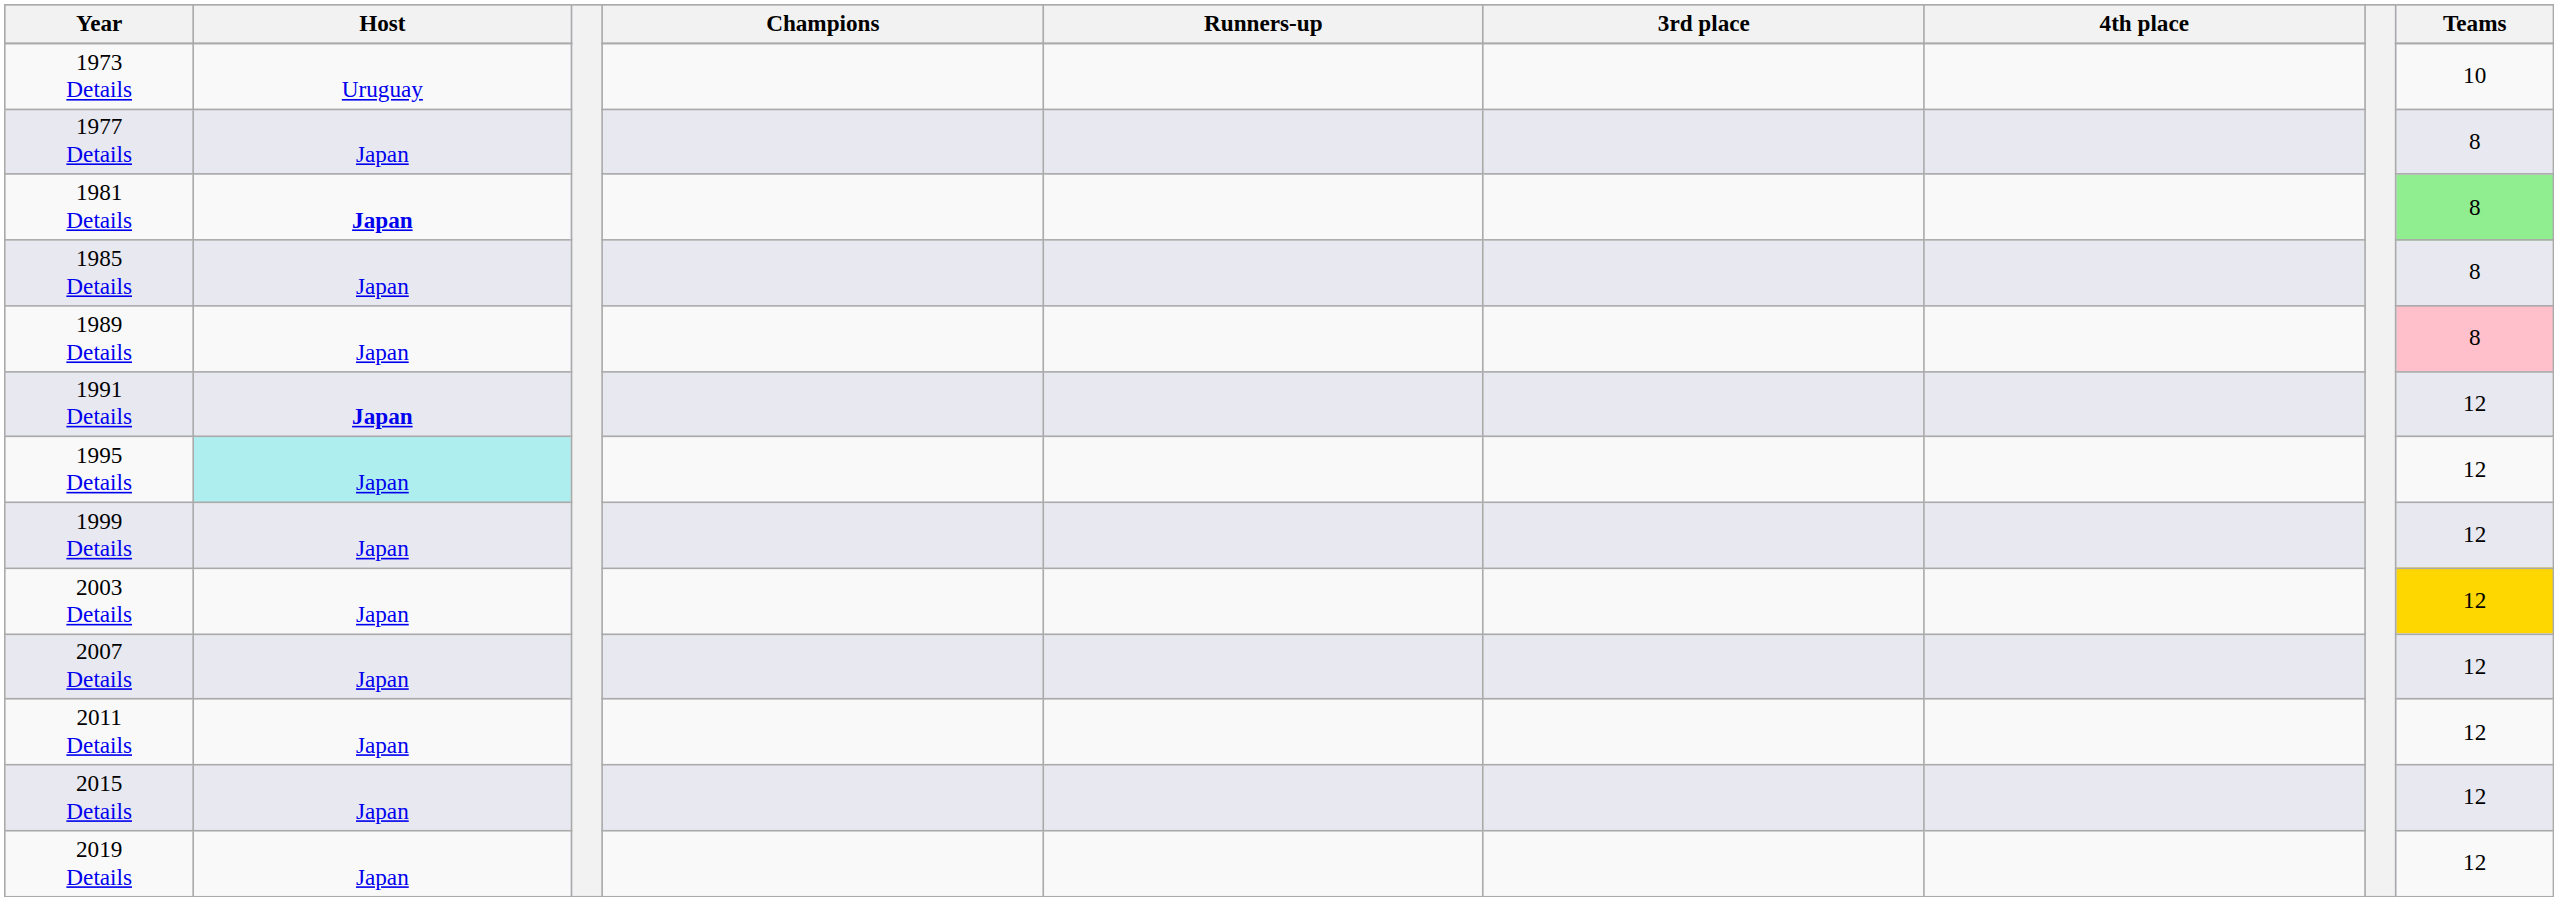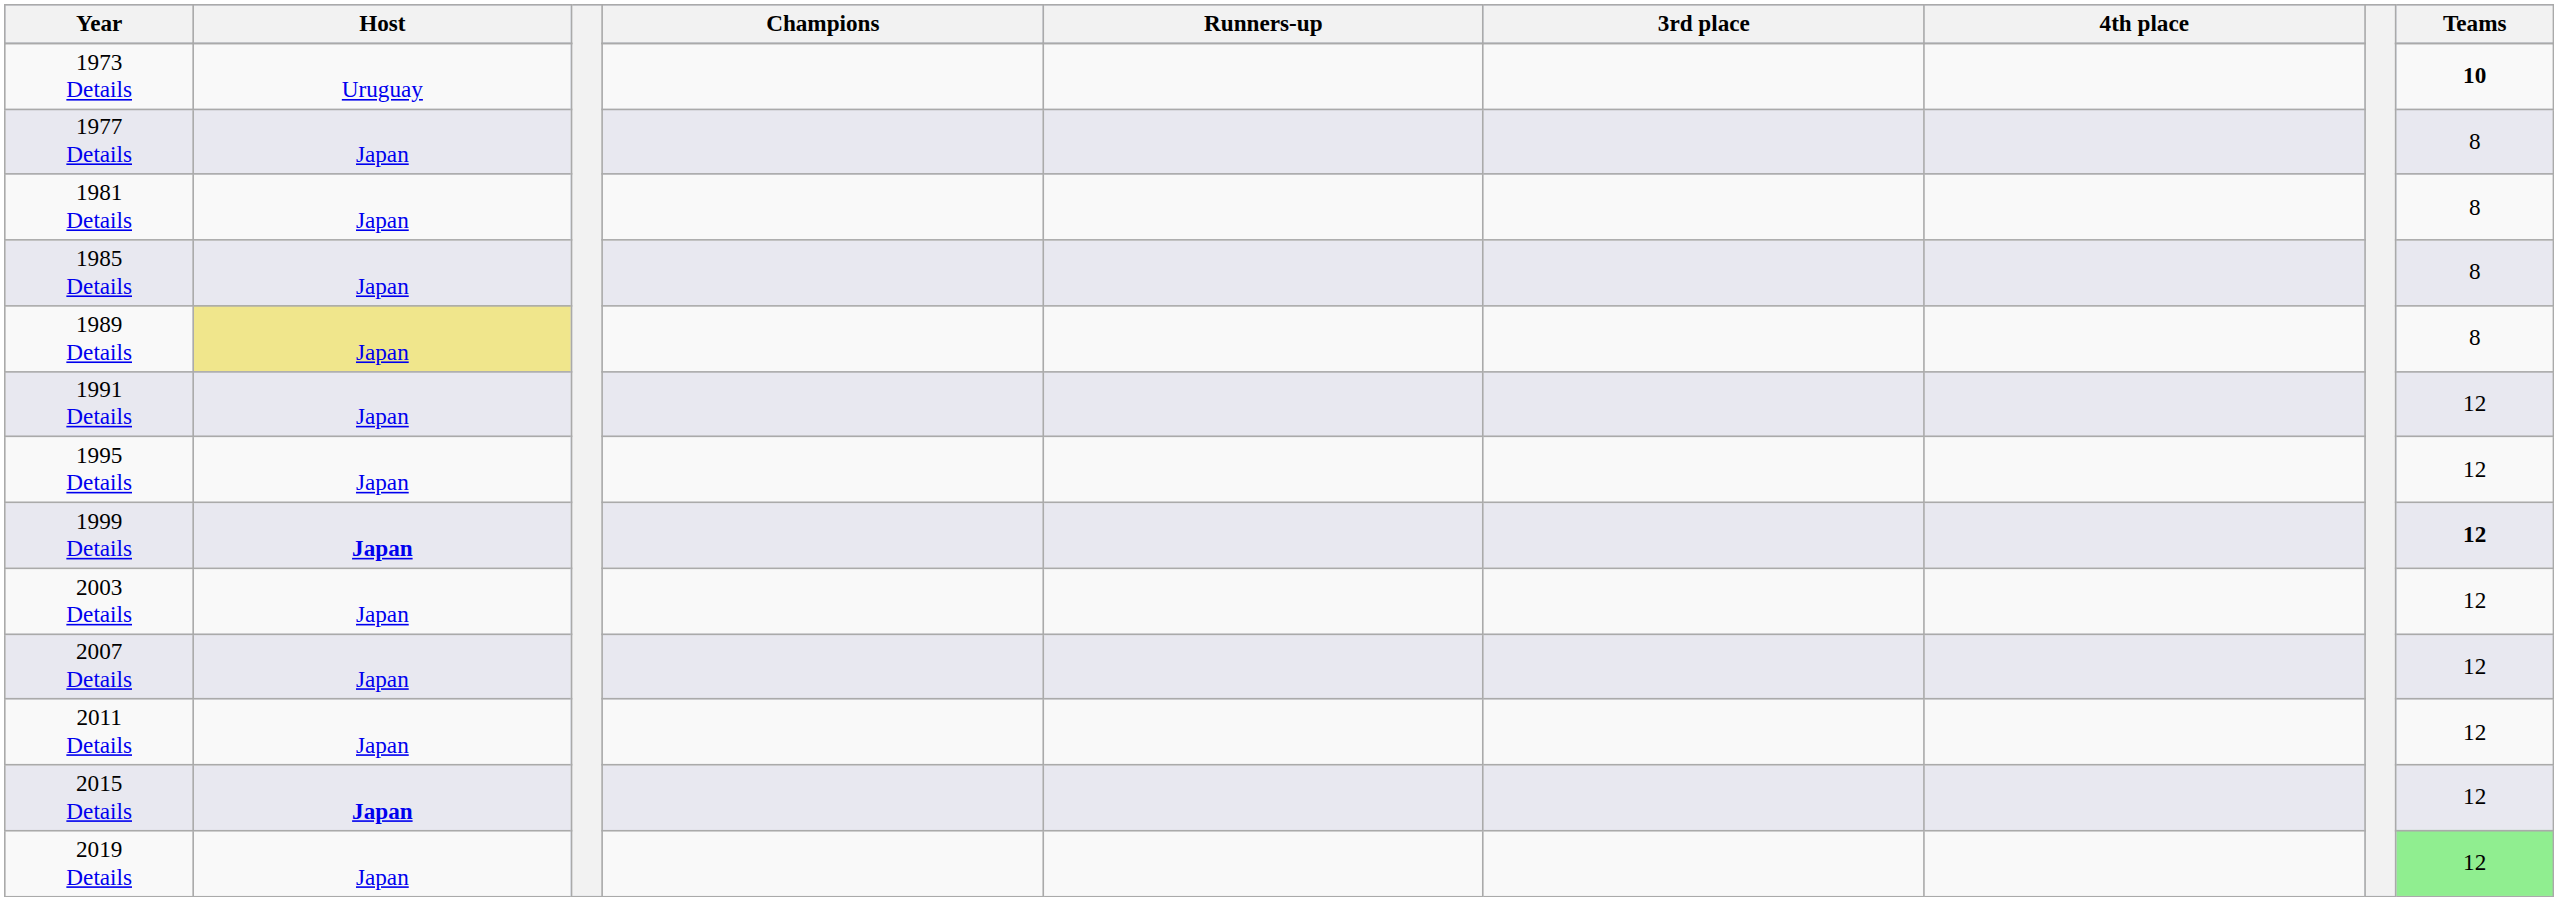1973 Details | Teams: normal -> bold
1981 Details | Host: bold -> normal
1981 Details | Teams: lightgreen background -> no background
1989 Details | Host: no background -> khaki background
1989 Details | Teams: pink background -> no background
1991 Details | Host: bold -> normal
1995 Details | Host: paleturquoise background -> no background
1999 Details | Host: normal -> bold
1999 Details | Teams: normal -> bold
2003 Details | Teams: gold background -> no background
2015 Details | Host: normal -> bold
2019 Details | Teams: no background -> lightgreen background
